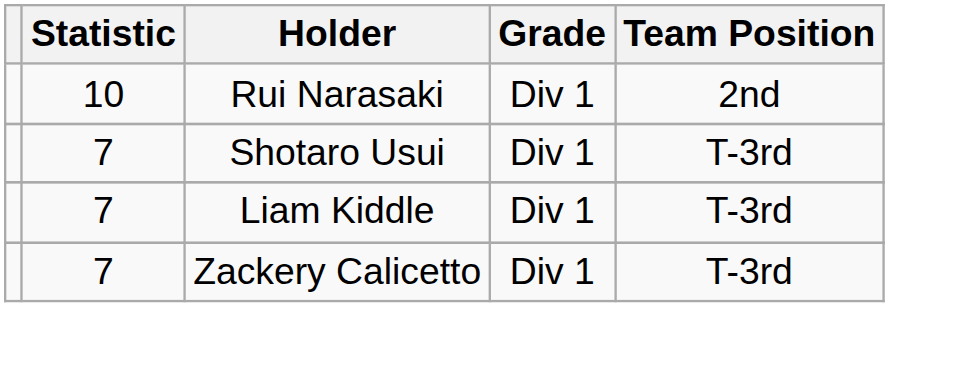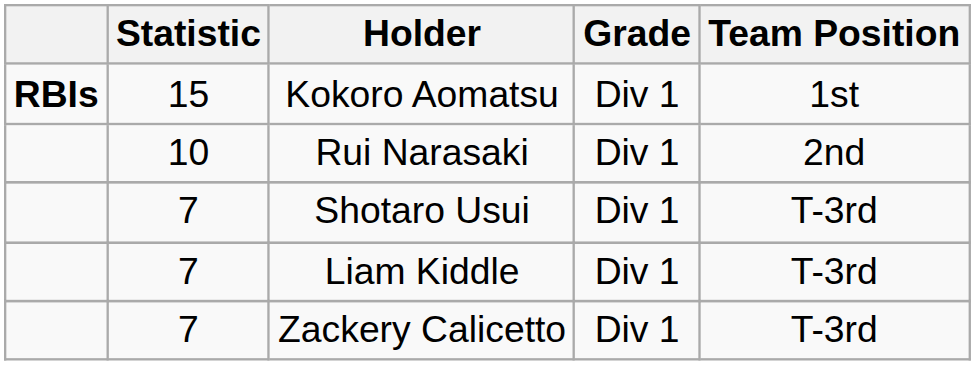+ row: RBIs | 15 | Kokoro Aomatsu | Div 1 | 1st
